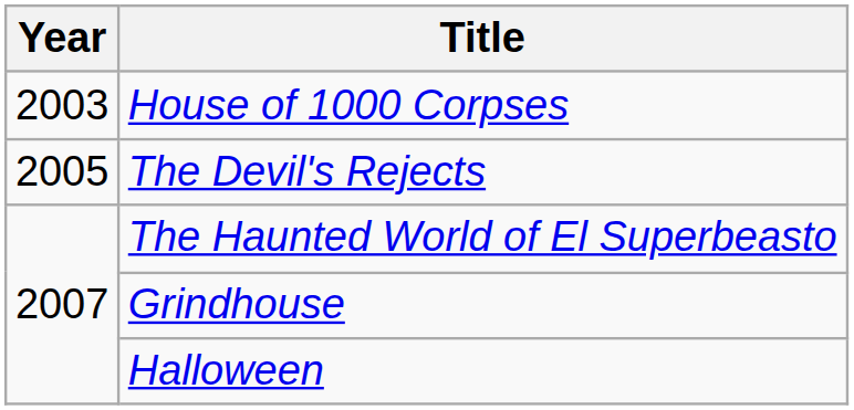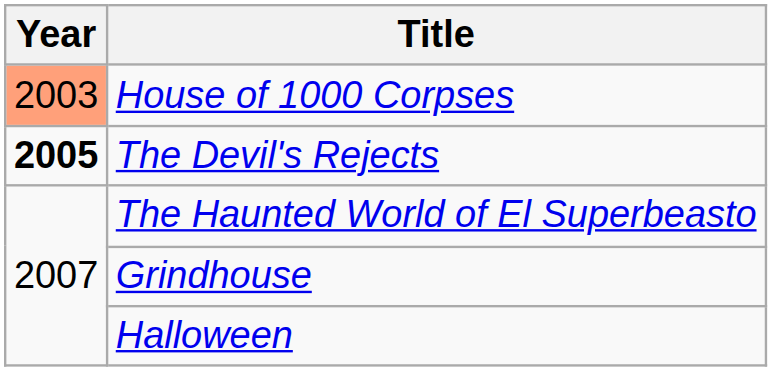House of 1000 Corpses | Year: no background -> lightsalmon background
The Devil's Rejects | Year: normal -> bold
